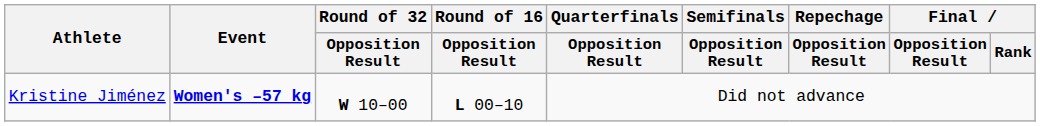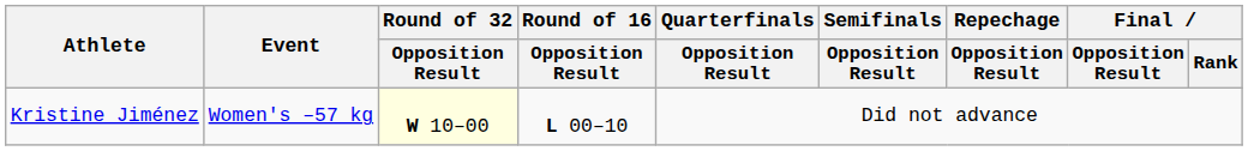Kristine Jiménez | Event: bold -> normal
Kristine Jiménez | Round of 32 / Opposition Result: no background -> lightyellow background
